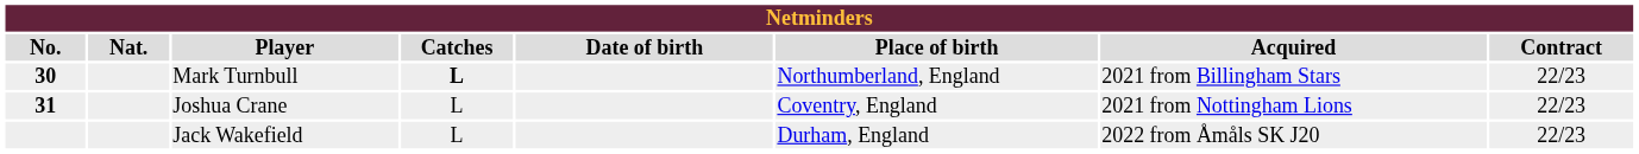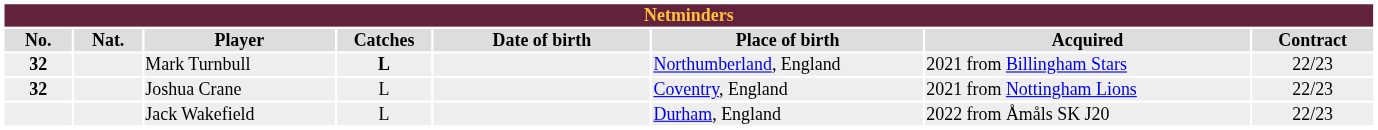Mark Turnbull | No.: 30 -> 32
Joshua Crane | No.: 31 -> 32
